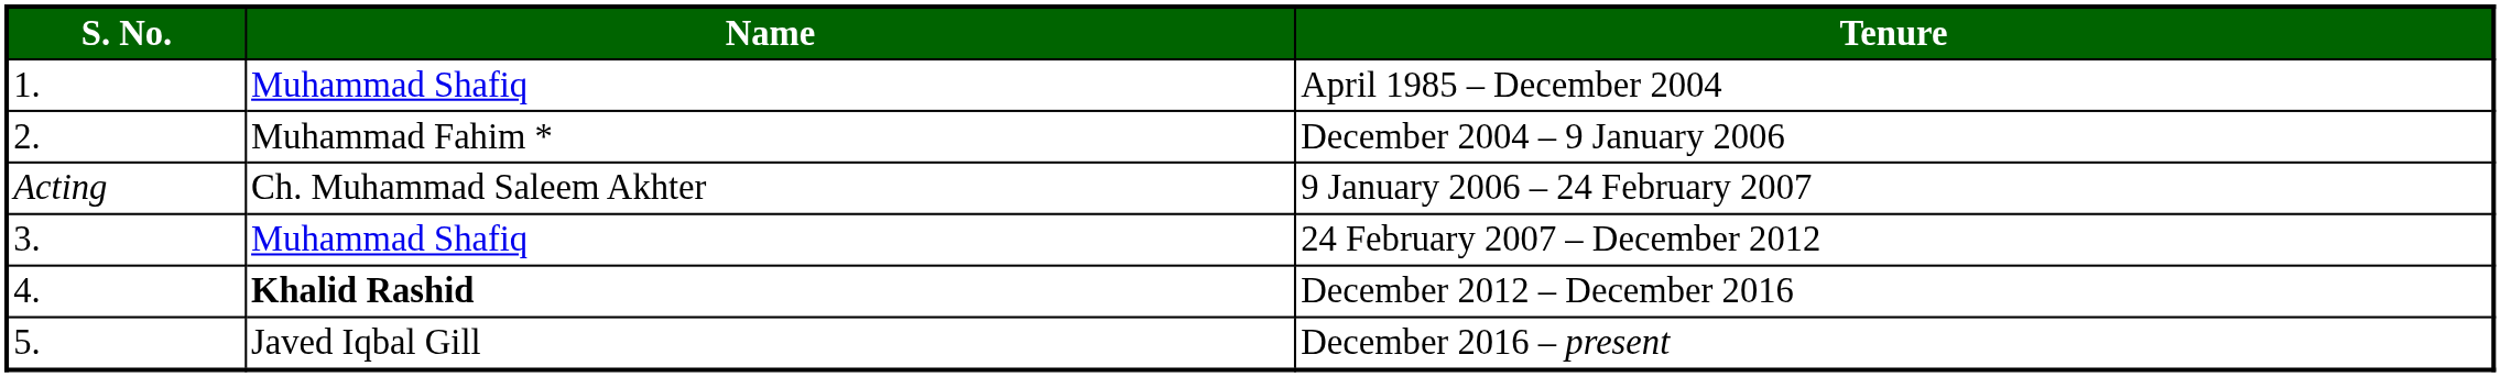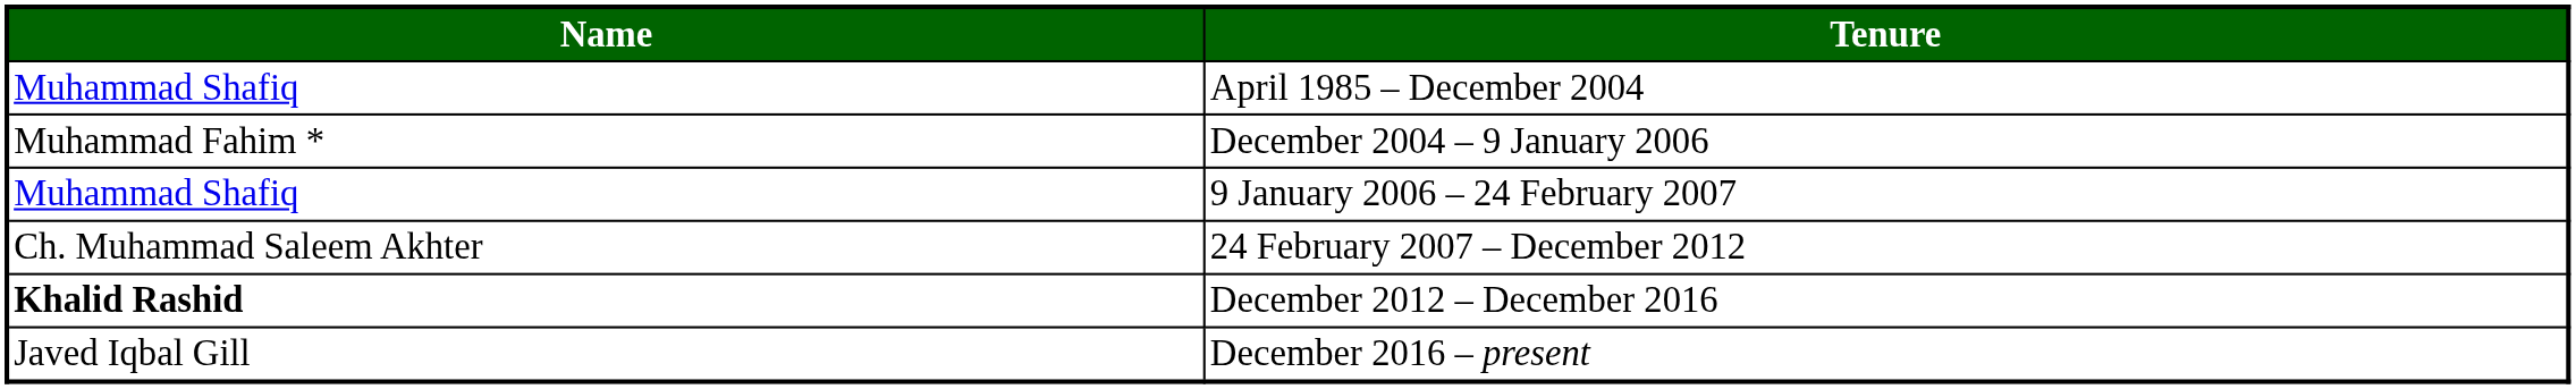- column: S. No. | 1. | 2. | Acting | 3. | 4. | 5.
9 January 2006 – 24 February 2007 | Name: Ch. Muhammad Saleem Akhter -> Muhammad Shafiq
24 February 2007 – December 2012 | Name: Muhammad Shafiq -> Ch. Muhammad Saleem Akhter
